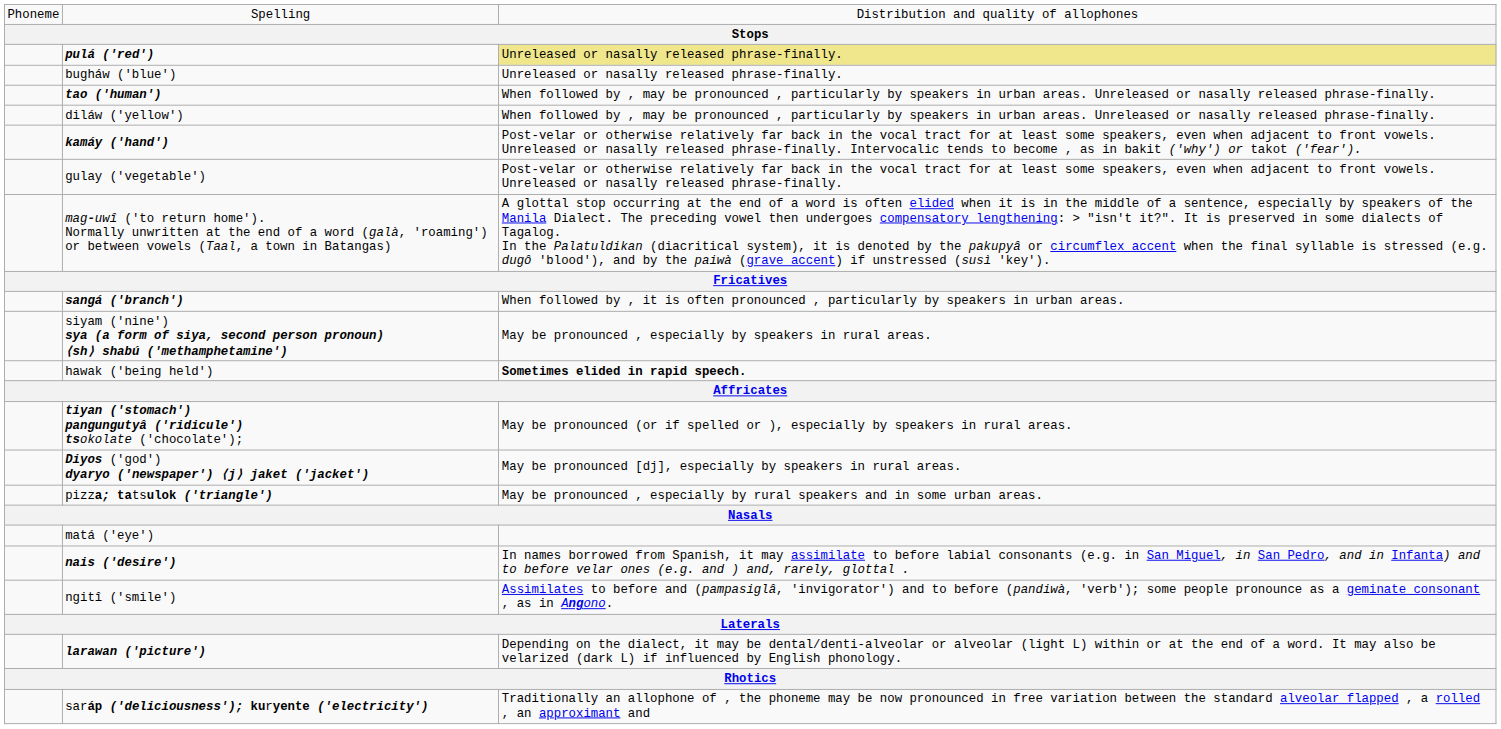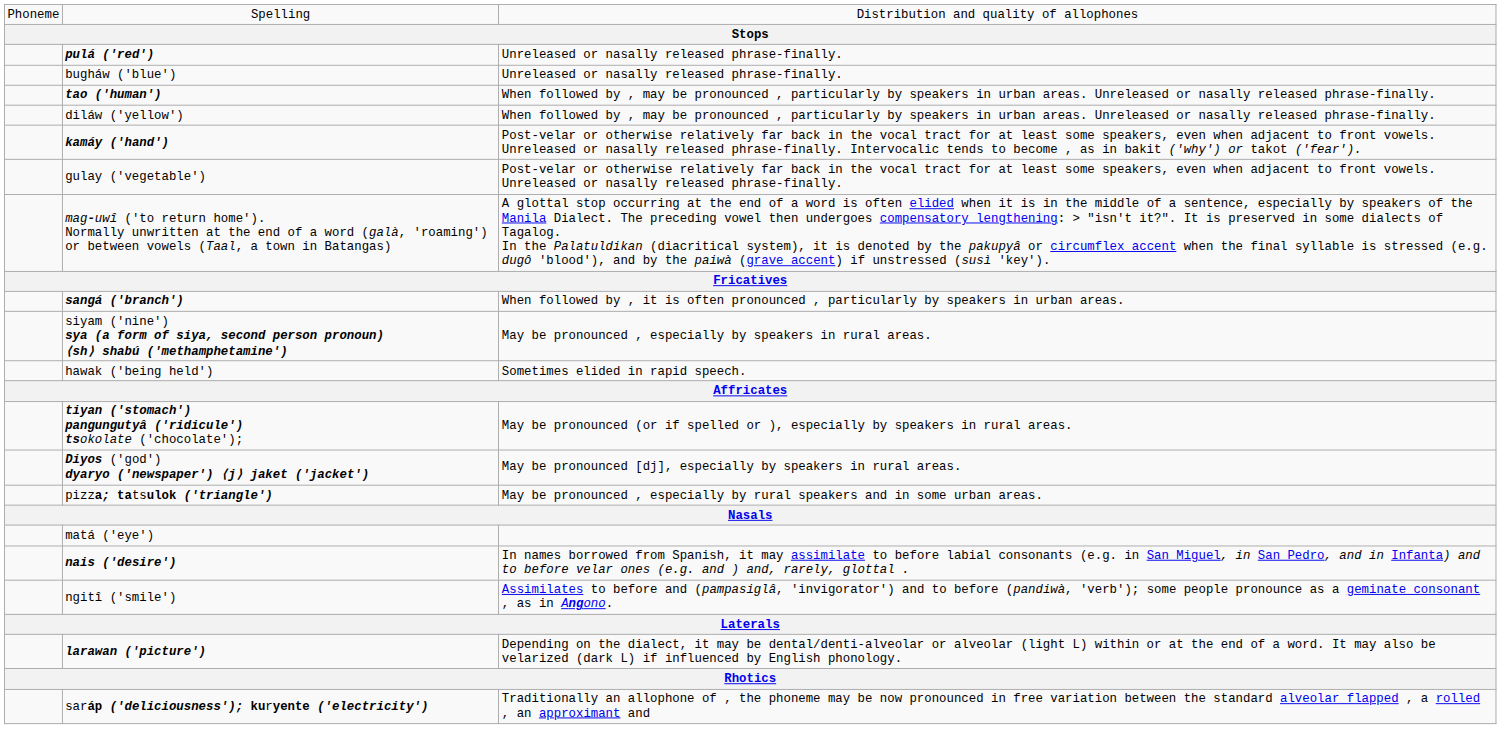pulá ('red') | column 3: khaki background -> no background
hawak ('being held') | column 3: bold -> normal
